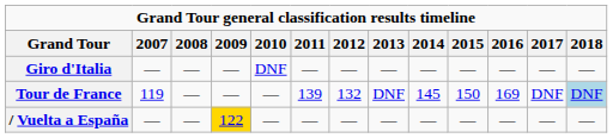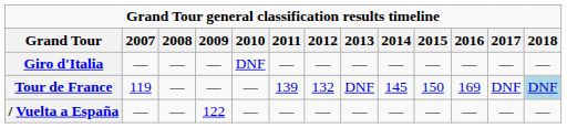/ Vuelta a España | 2009: gold background -> no background
